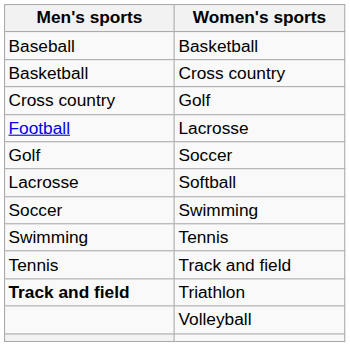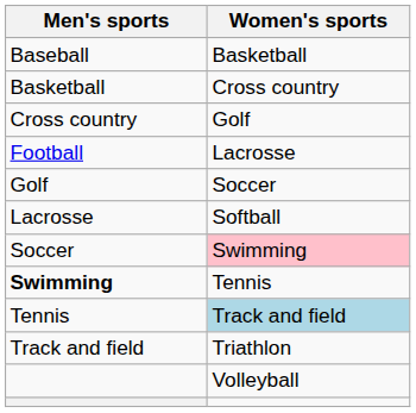row 8 | Women's sports: no background -> pink background
row 9 | Men's sports: normal -> bold
row 10 | Women's sports: no background -> lightblue background
row 11 | Men's sports: bold -> normal
